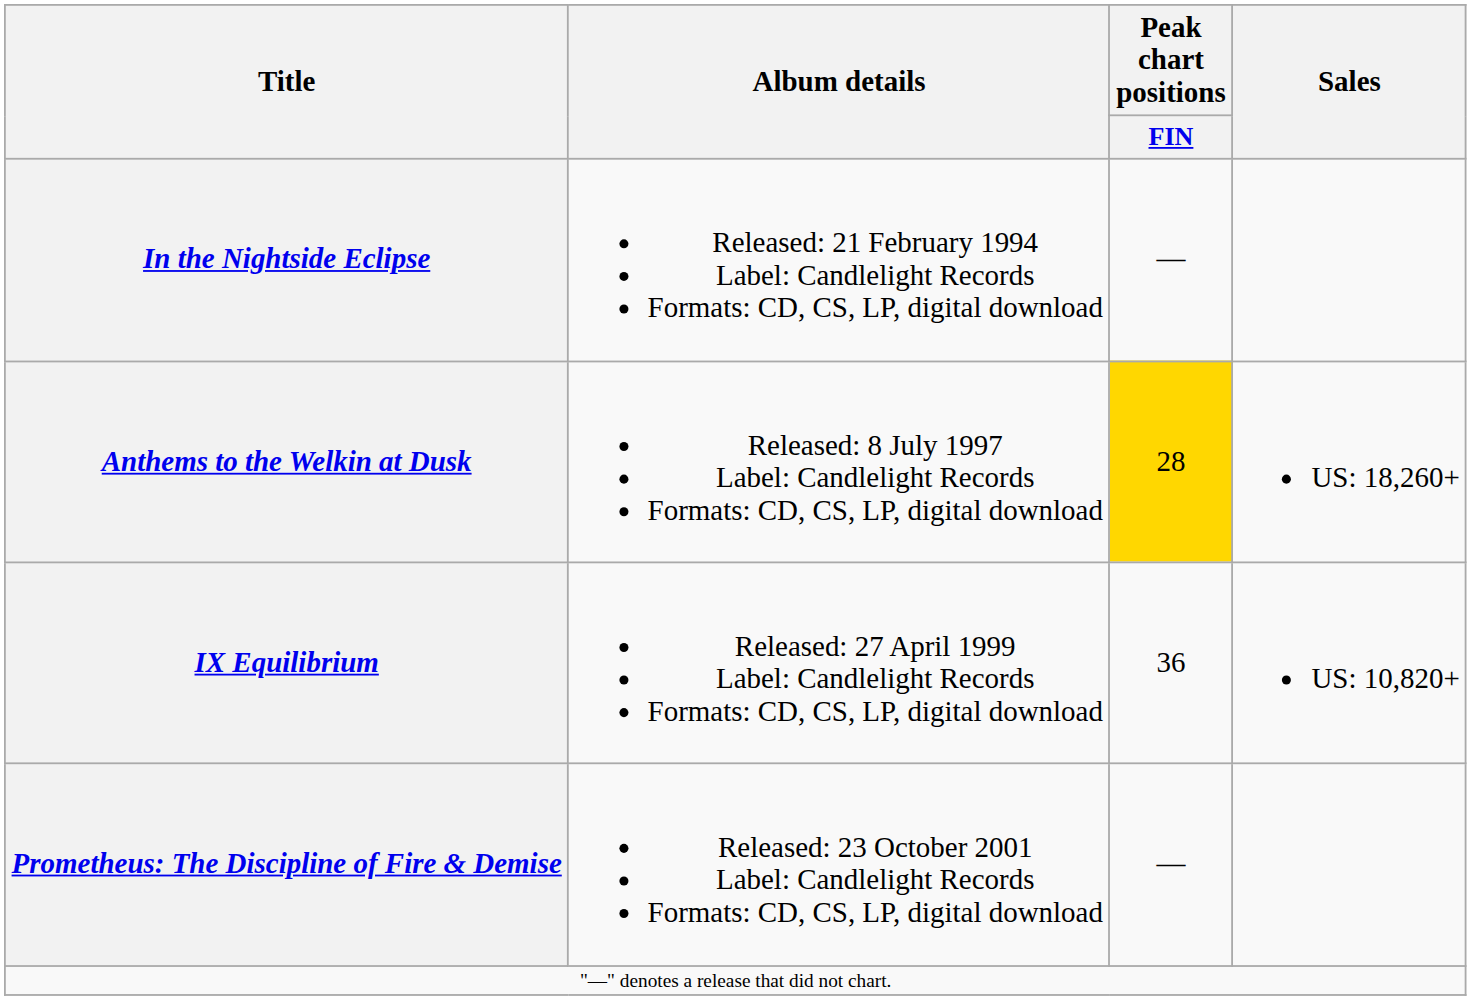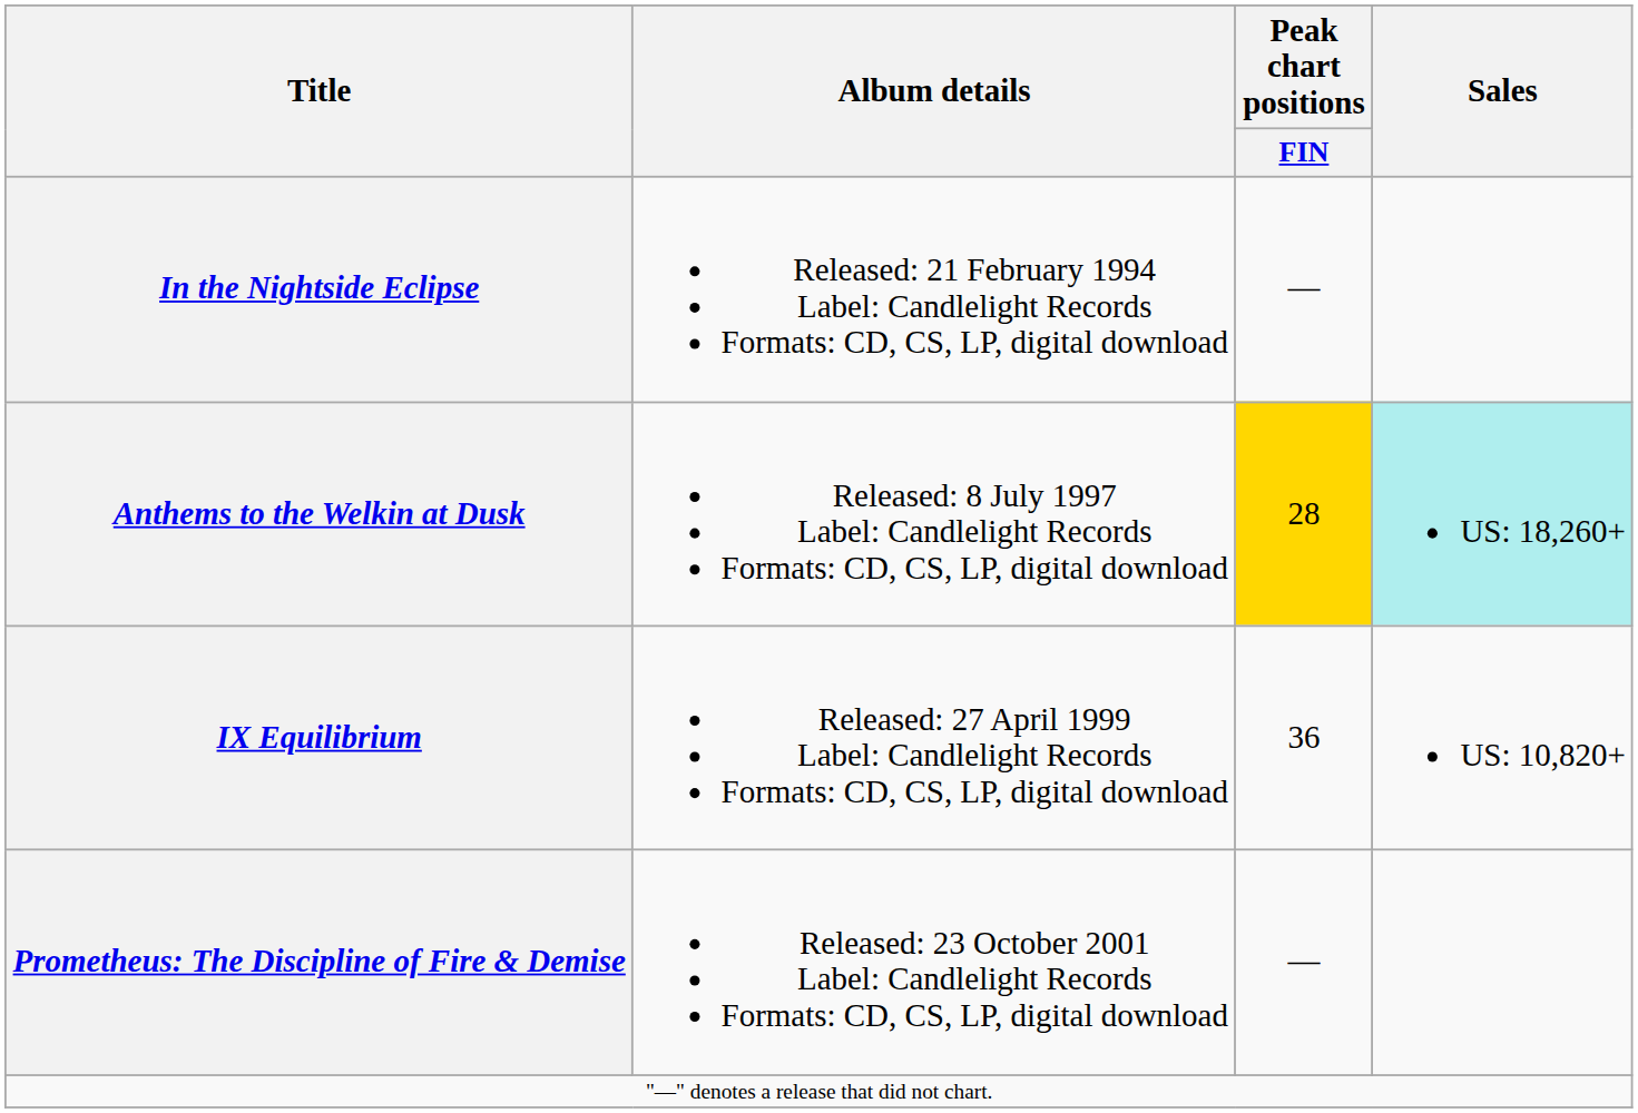Anthems to the Welkin at Dusk | Sales: no background -> paleturquoise background
